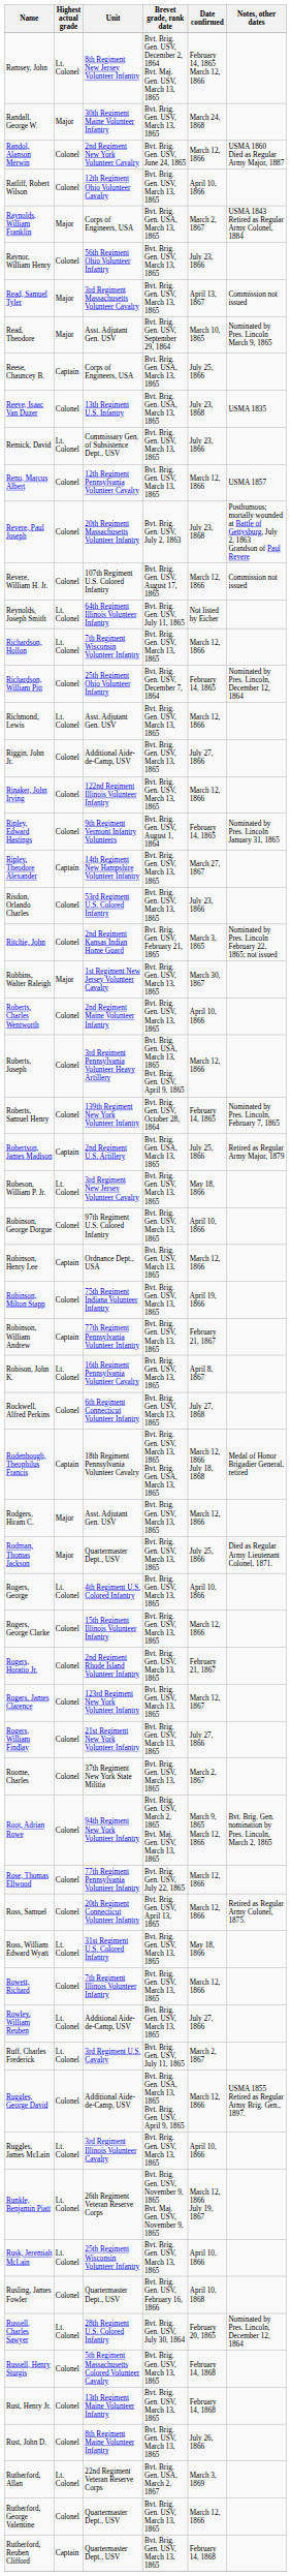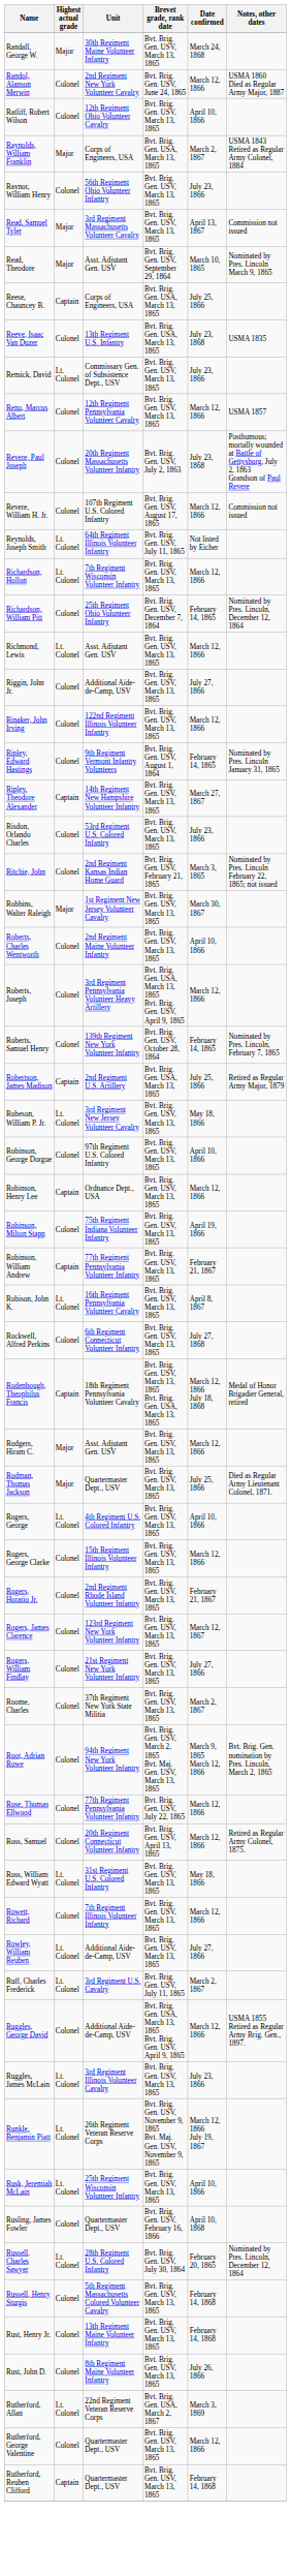- row: Ramsey, John | Lt. Colonel | 8th Regiment New Jersey Volunteer Infantry | Bvt. Brig. Gen. USV, December 2, 1864 Bvt. Maj. Gen. USV, March 13, 1865 | February 14, 1865 March 12, 1866
Ruggles, James McLain | Date confirmed: April 10, 1866 -> July 23, 1866
